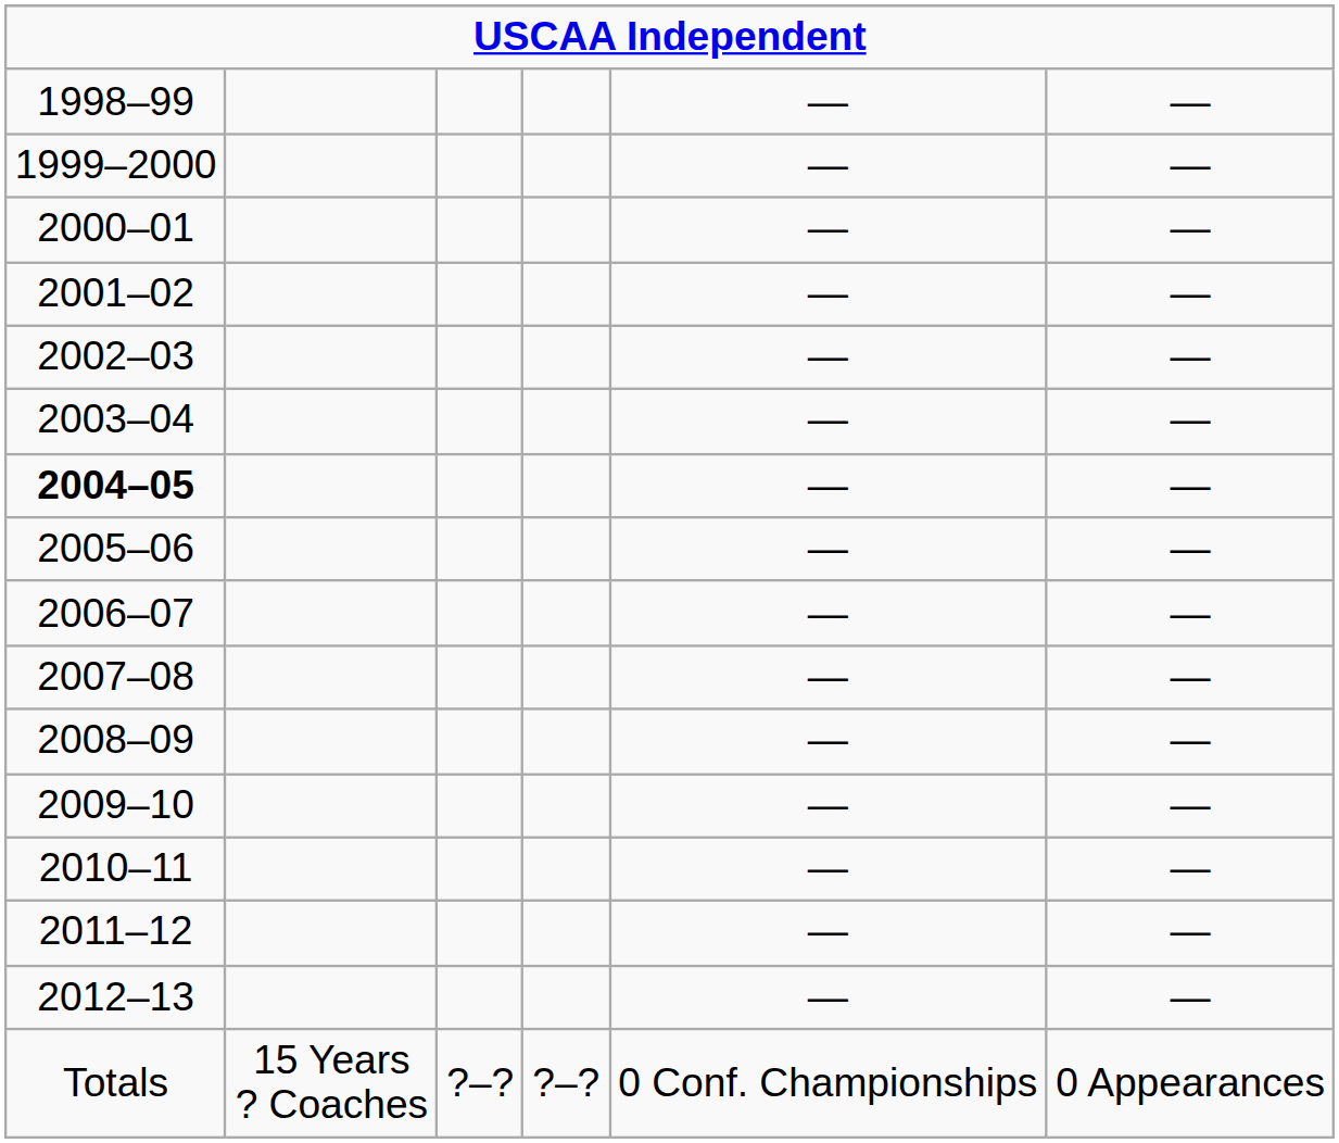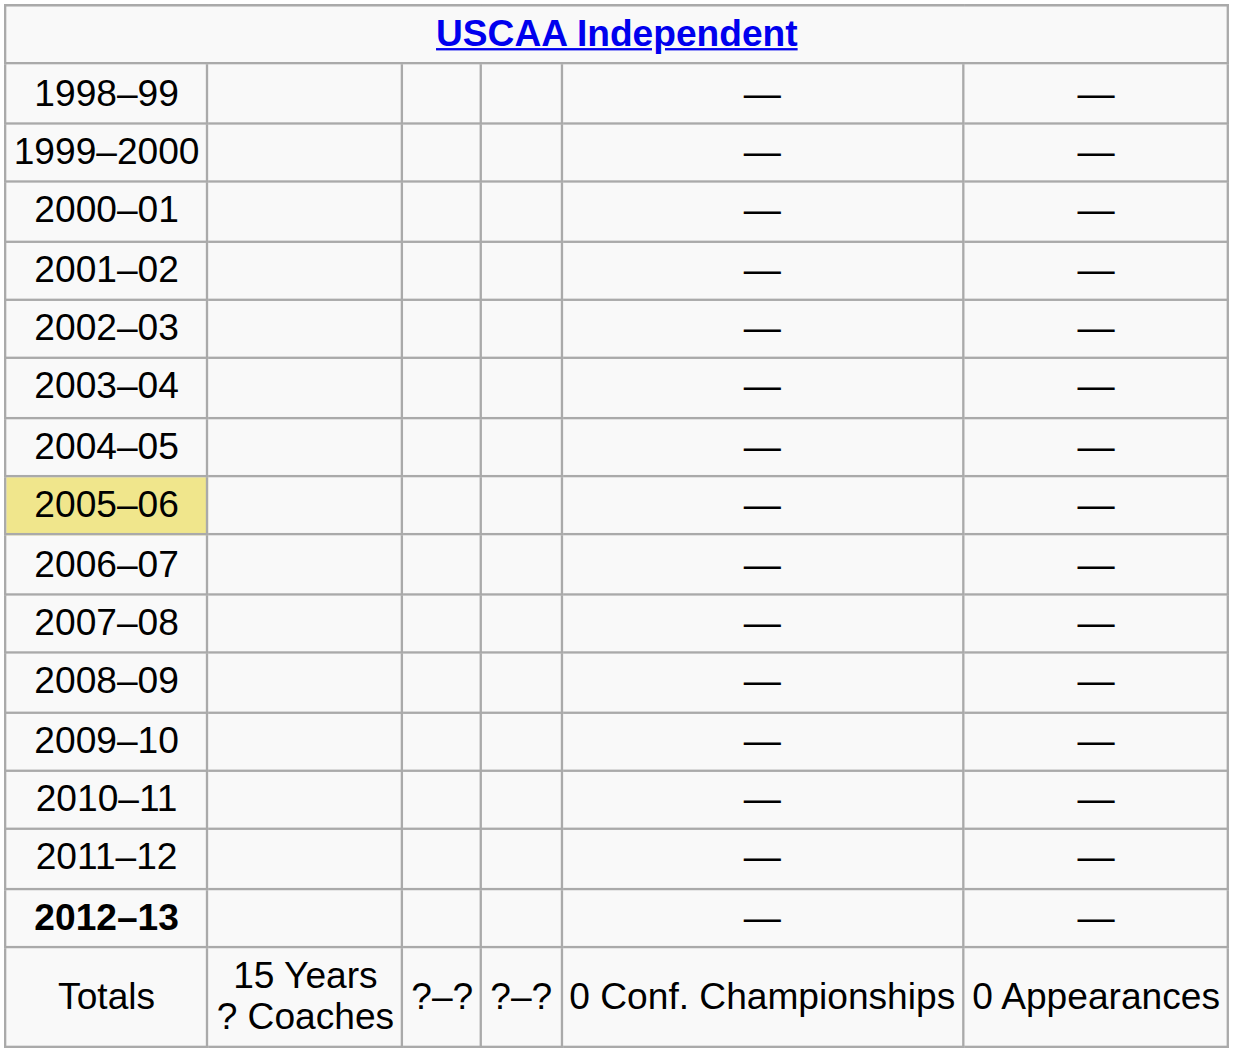2004–05 | column 1: bold -> normal
2005–06 | column 1: no background -> khaki background
2012–13 | column 1: normal -> bold
